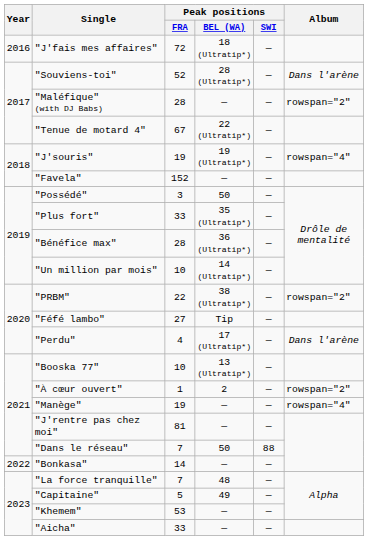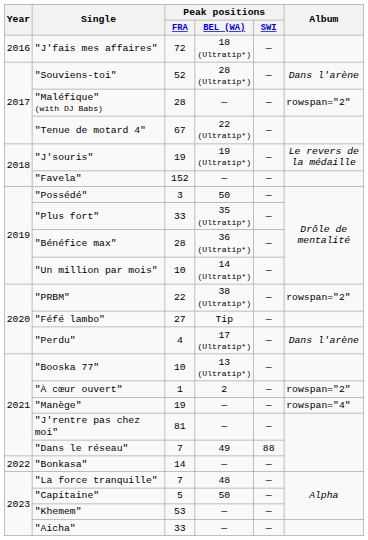"J'souris" | Album: rowspan="4" -> Le revers de la médaille
"Dans le réseau" | Peak positions / BEL (WA): 50 -> 49
"Capitaine" | Peak positions / BEL (WA): 49 -> 50
